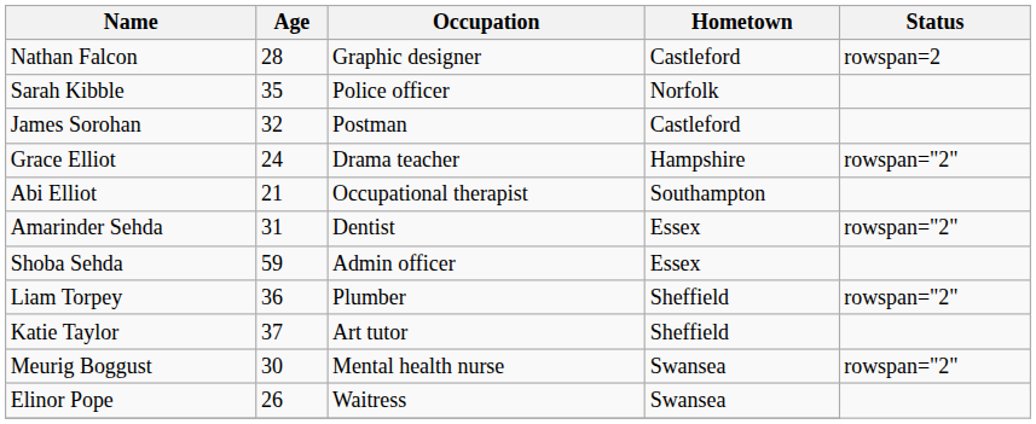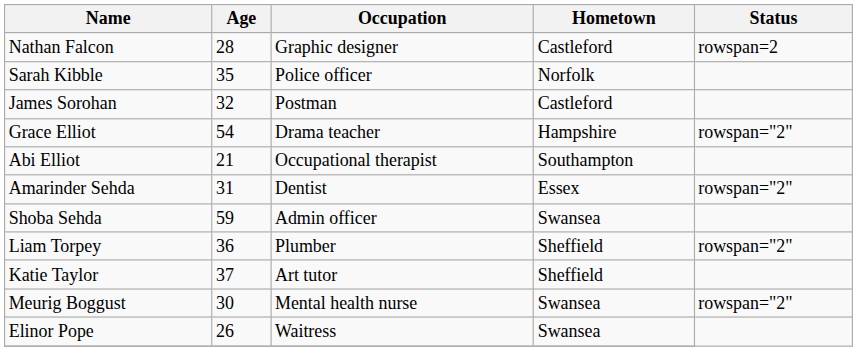Grace Elliot | Age: 24 -> 54
Shoba Sehda | Hometown: Essex -> Swansea
